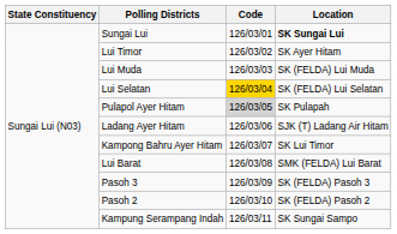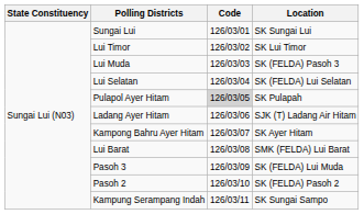Sungai Lui | Location: bold -> normal
Lui Timor | Location: SK Ayer Hitam -> SK Lui Timor
Lui Muda | Location: SK (FELDA) Lui Muda -> SK (FELDA) Pasoh 3
Lui Selatan | Code: gold background -> no background
Kampong Bahru Ayer Hitam | Location: SK Lui Timor -> SK Ayer Hitam
Pasoh 3 | Location: SK (FELDA) Pasoh 3 -> SK (FELDA) Lui Muda
